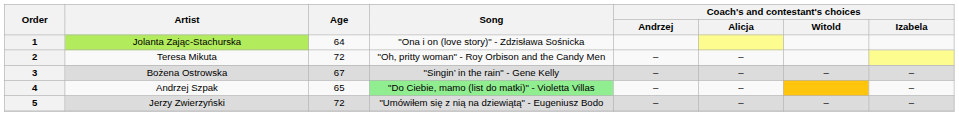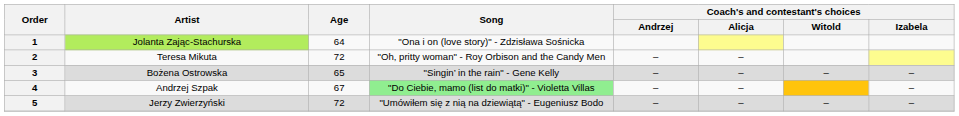3 | Age: 67 -> 65
4 | Age: 65 -> 67
